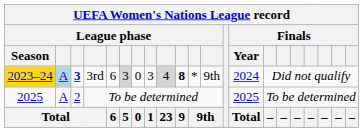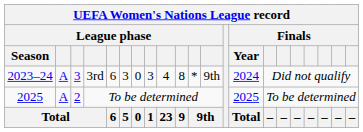3rd | League phase / Season: gold background -> no background
3rd | column 2: lightblue background -> no background
3rd | column 3: bold -> normal
3rd | column 6: lightgrey background -> no background
3rd | column 9: lightgrey background -> no background
3rd | column 10: bold -> normal
